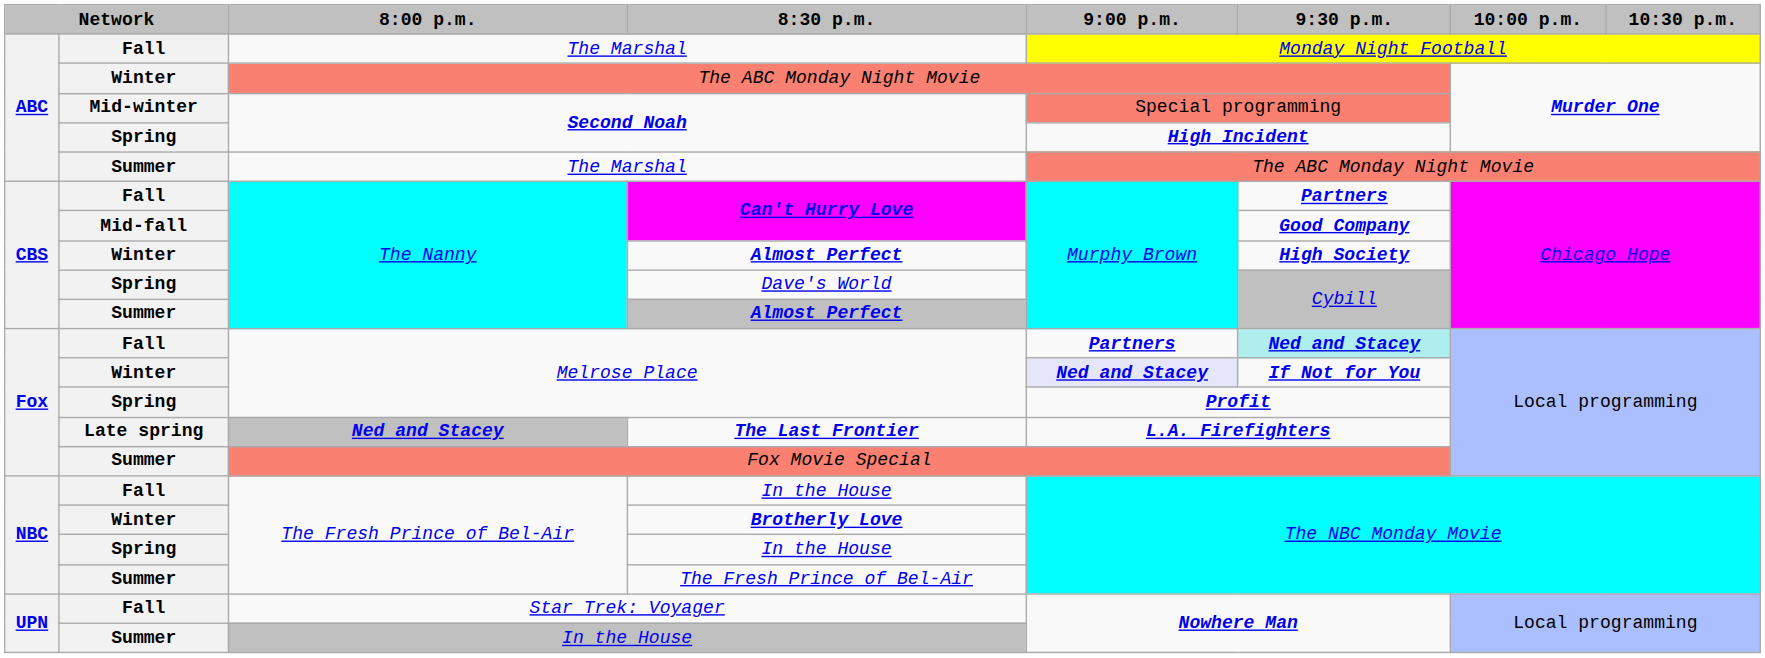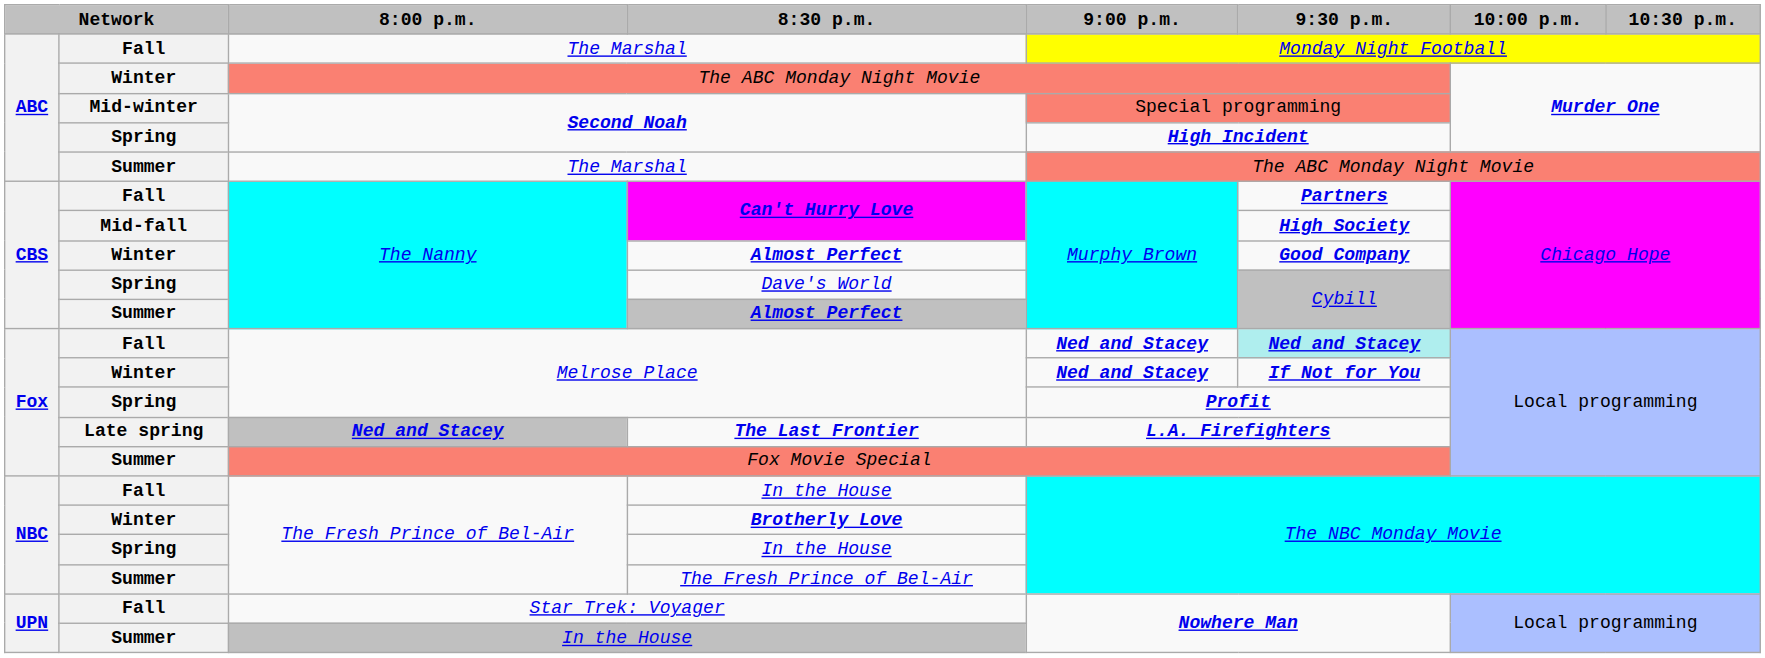Mid-fall / Can't Hurry Love | 9:30 p.m.: Good Company -> High Society
Winter / Almost Perfect | 9:30 p.m.: High Society -> Good Company
Fall / Melrose Place | 9:00 p.m.: Partners -> Ned and Stacey
Winter / Melrose Place | 9:00 p.m.: lavender background -> no background
